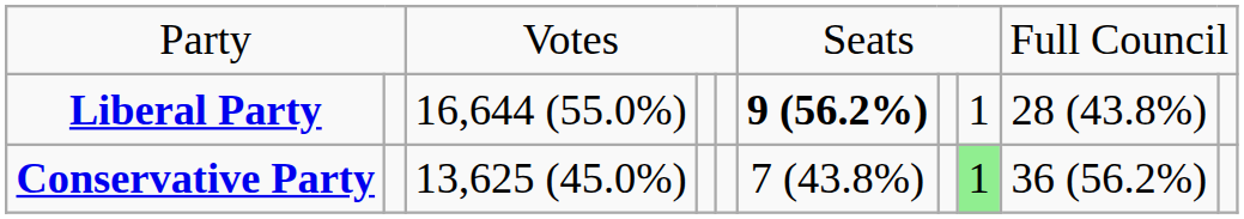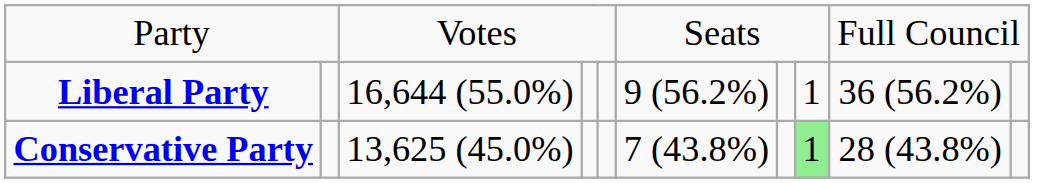Liberal Party | column 6: bold -> normal
Liberal Party | column 9: 28 (43.8%) -> 36 (56.2%)
Conservative Party | column 9: 36 (56.2%) -> 28 (43.8%)
